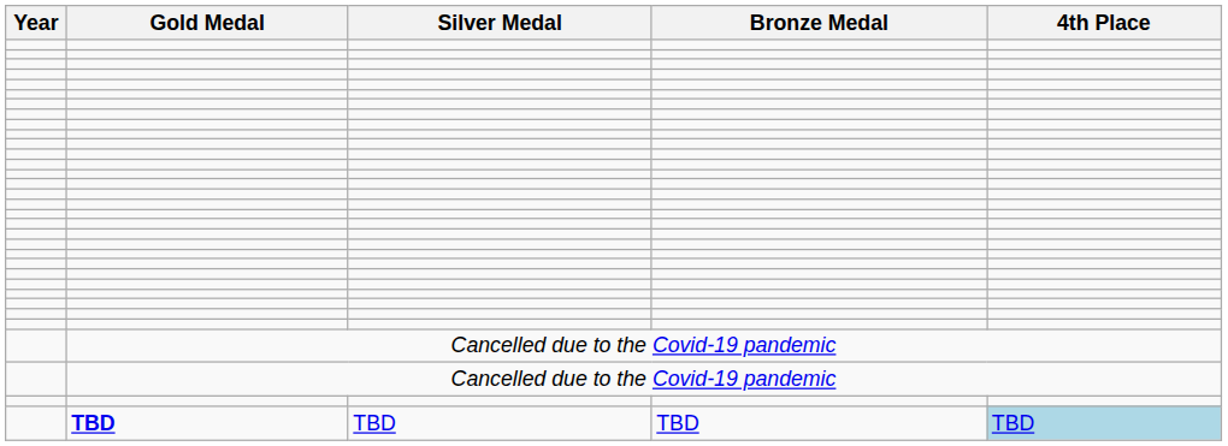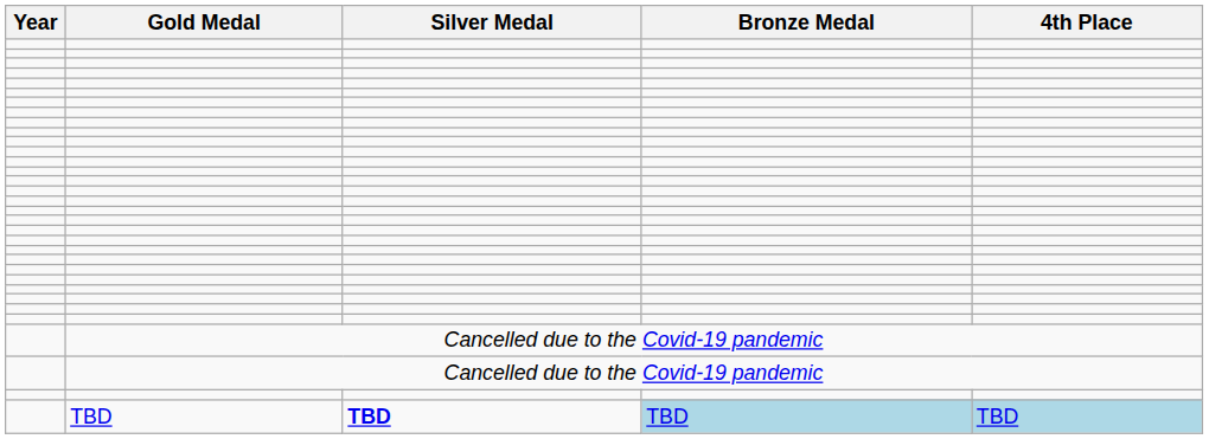row 34 | Gold Medal: bold -> normal
row 34 | Silver Medal: normal -> bold
row 34 | Bronze Medal: no background -> lightblue background
